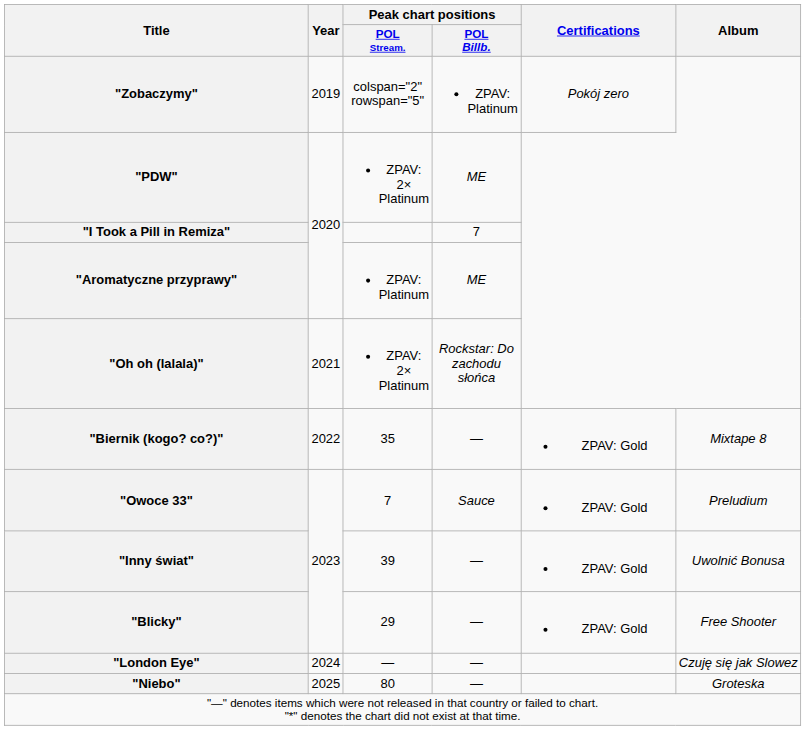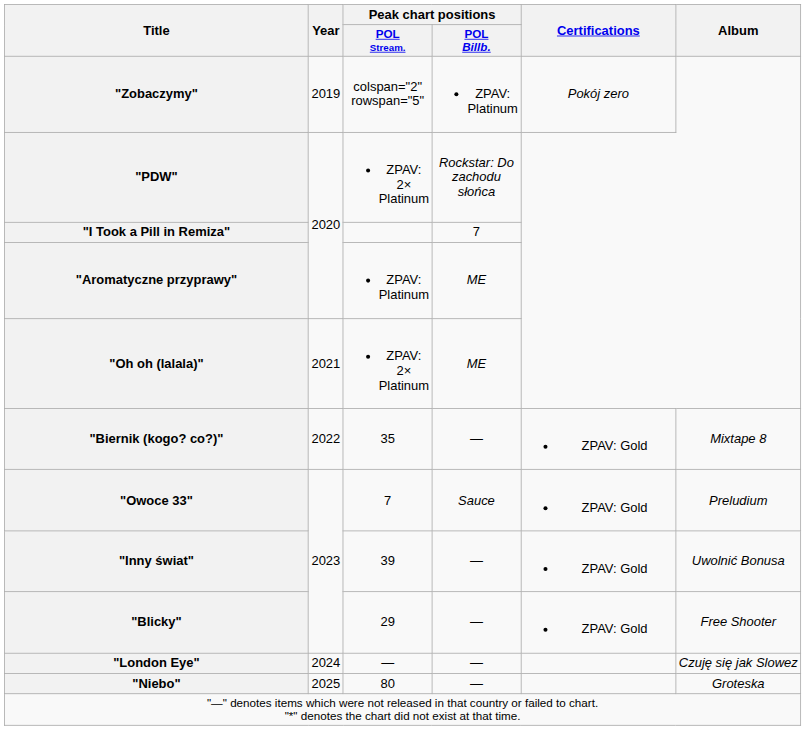"PDW" | Peak chart positions / POL Billb.: ME -> Rockstar: Do zachodu słońca
"Oh oh (lalala)" | Peak chart positions / POL Billb.: Rockstar: Do zachodu słońca -> ME
